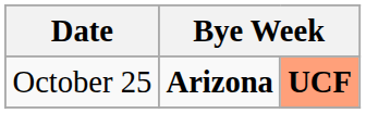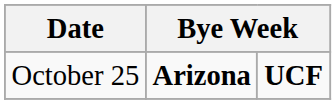October 25 | column 3: lightsalmon background -> no background
